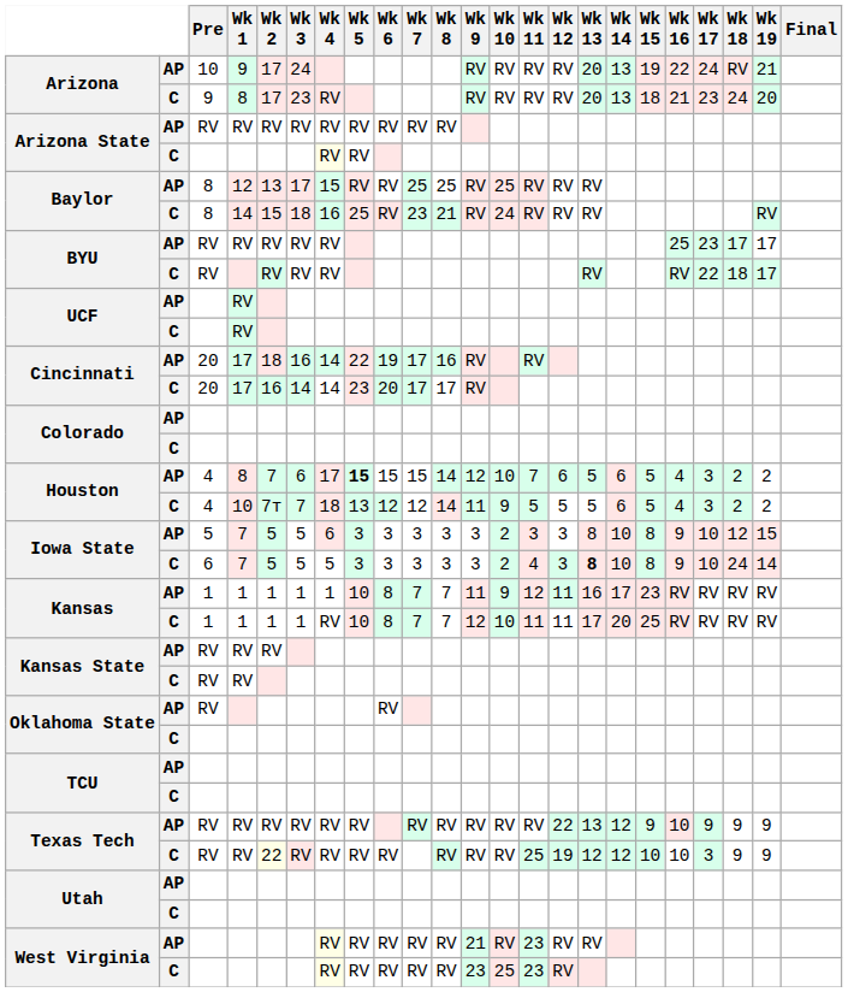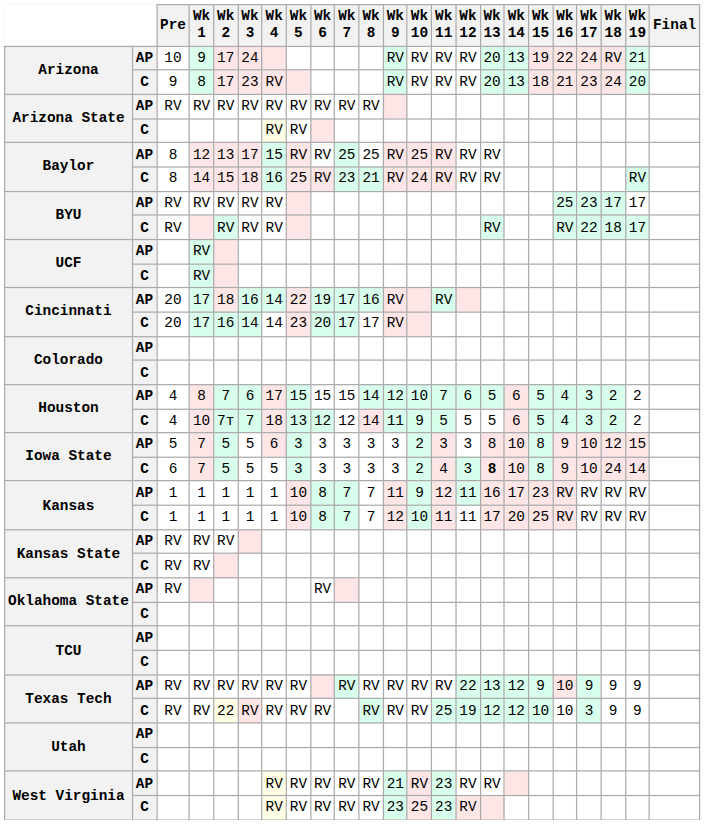Houston / AP | Wk 5: bold -> normal
Kansas / C | Wk 4: RV -> 1
